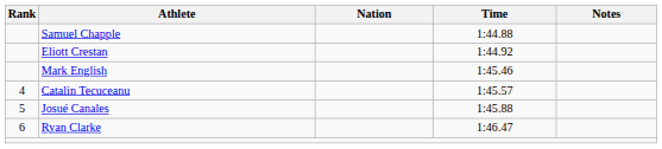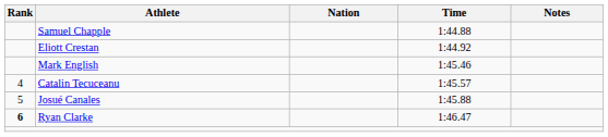Ryan Clarke | Rank: normal -> bold
